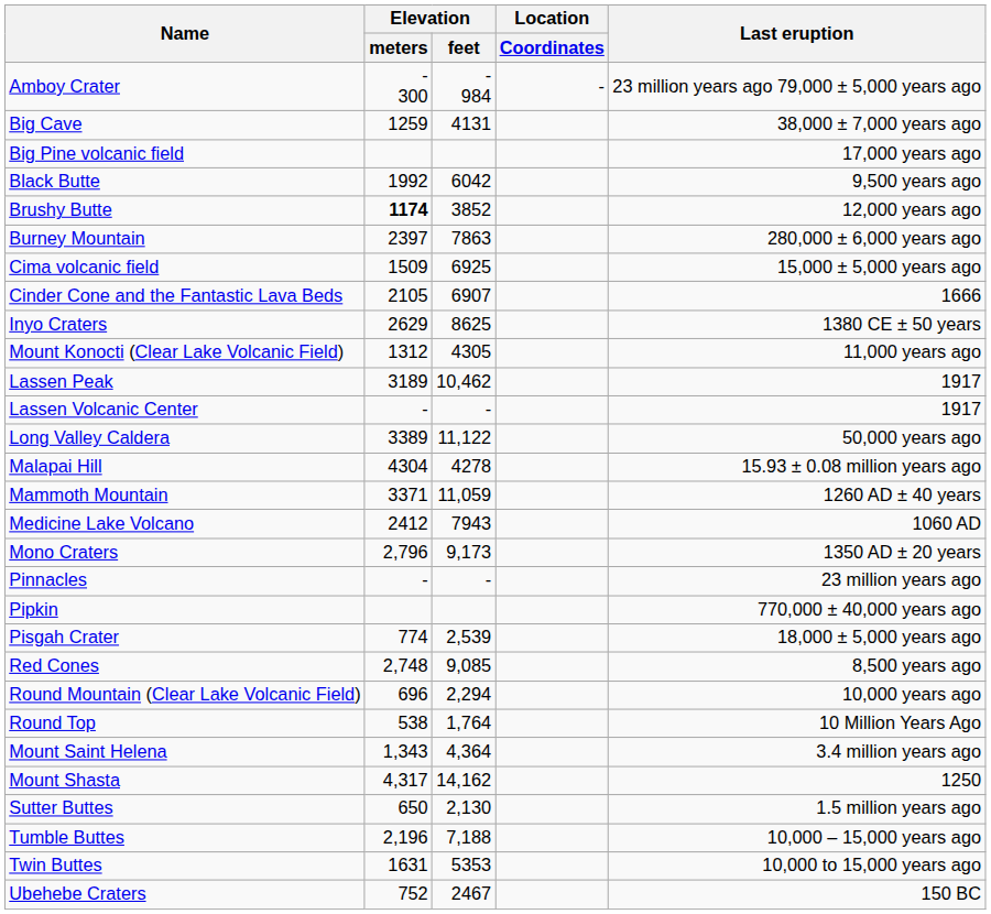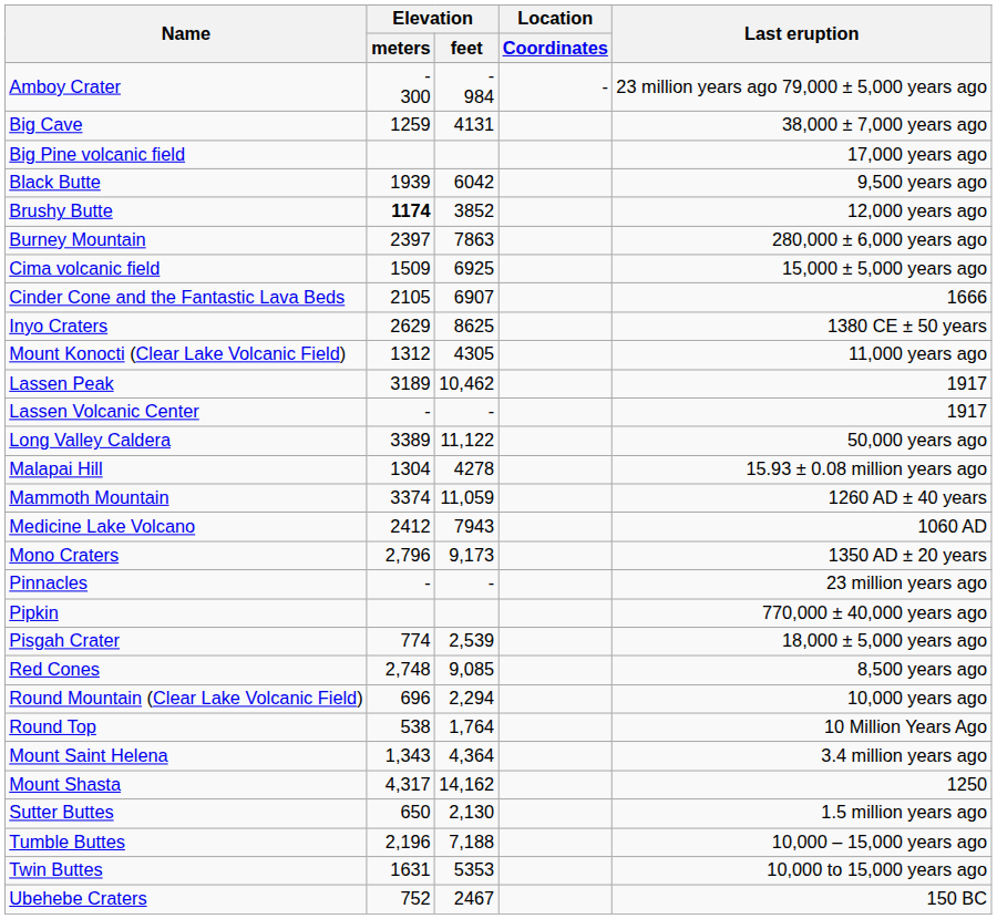Black Butte | Elevation / meters: 1992 -> 1939
Malapai Hill | Elevation / meters: 4304 -> 1304
Mammoth Mountain | Elevation / meters: 3371 -> 3374
